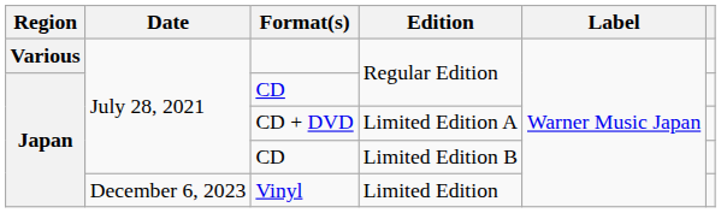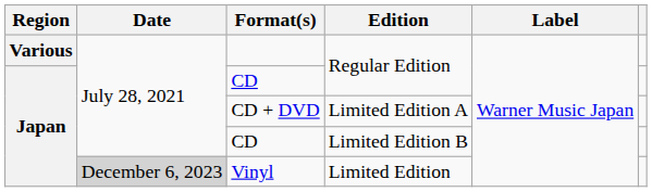Vinyl | Date: no background -> lightgrey background
